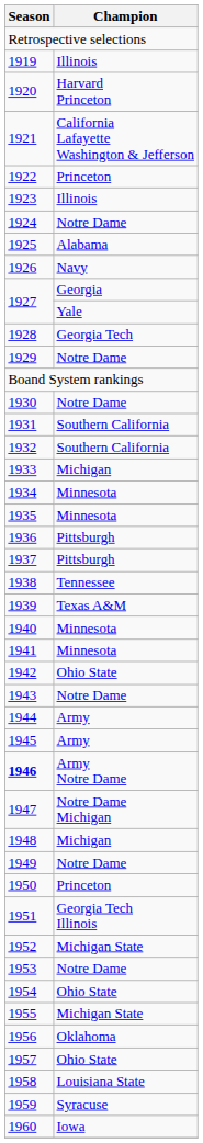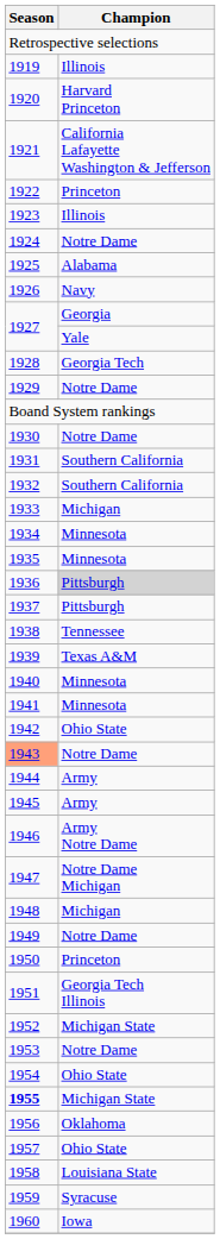1936 | Champion: no background -> lightgrey background
1943 | Season: no background -> lightsalmon background
1946 | Season: bold -> normal
1955 | Season: normal -> bold
